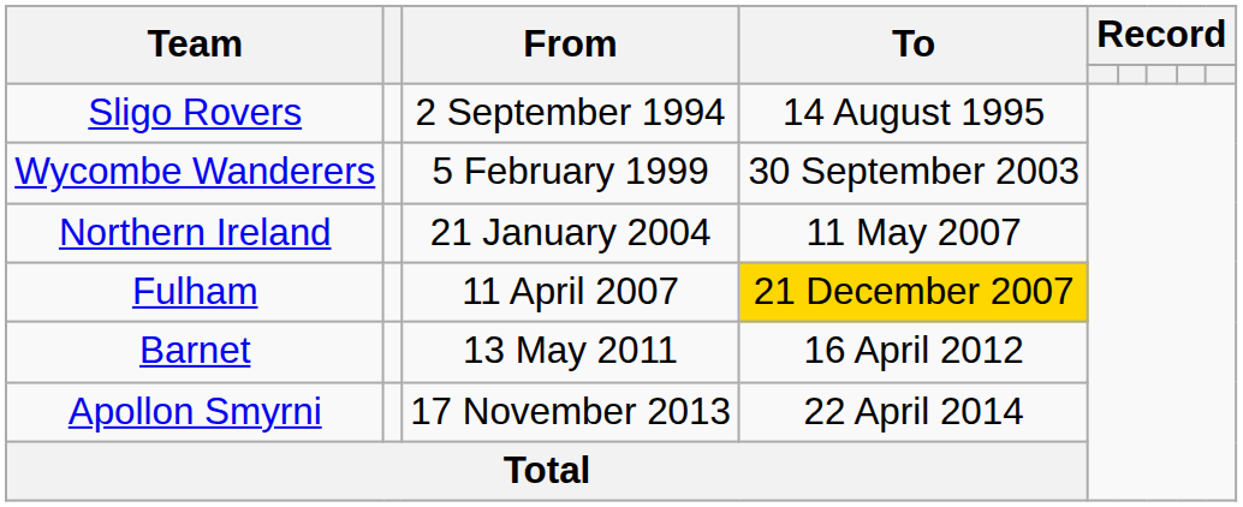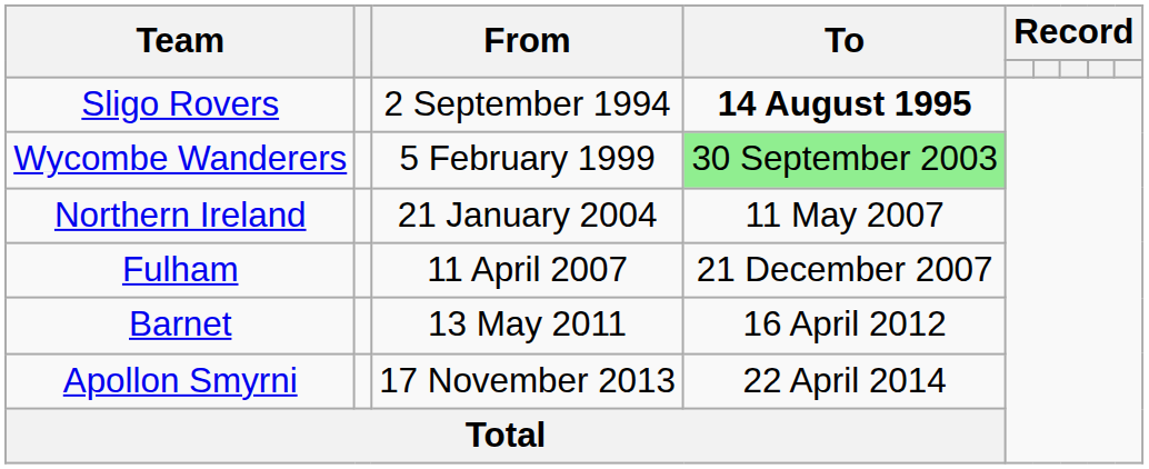Sligo Rovers | To: normal -> bold
Wycombe Wanderers | To: no background -> lightgreen background
Fulham | To: gold background -> no background
